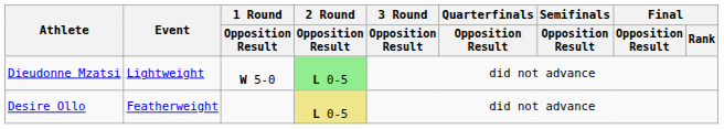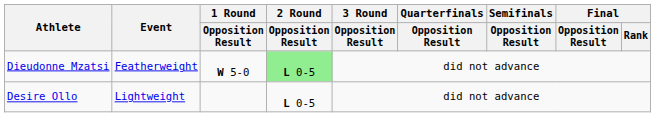Dieudonne Mzatsi | Event: Lightweight -> Featherweight
Desire Ollo | Event: Featherweight -> Lightweight
Desire Ollo | 2 Round / Opposition Result: khaki background -> no background
